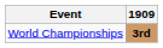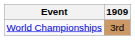World Championships | 1909: bold -> normal
